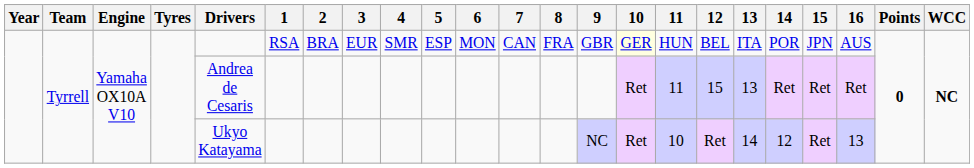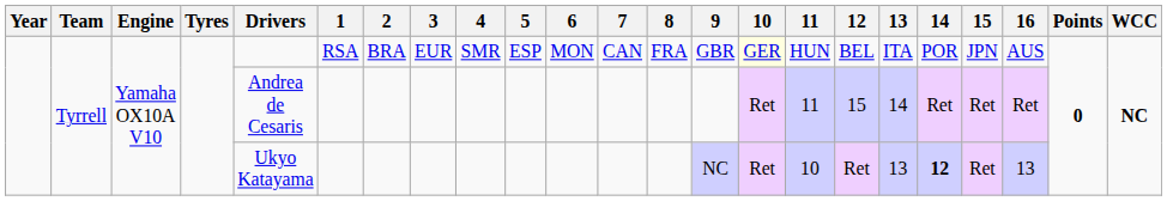row 3 | 13: 13 -> 14
row 4 | 13: 14 -> 13
row 4 | 14: normal -> bold
